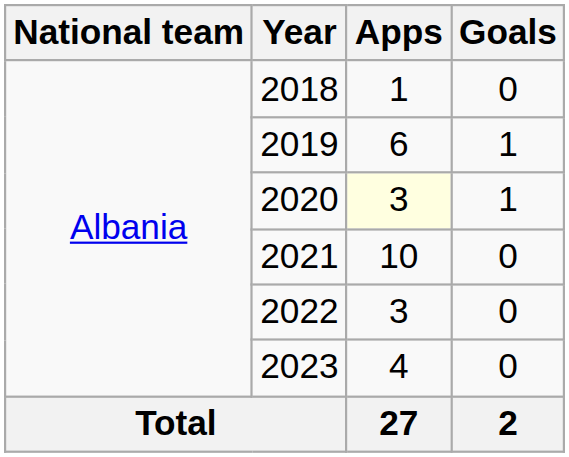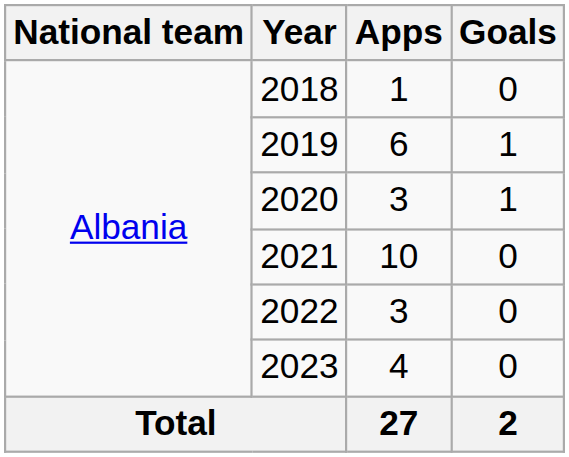2020 | Apps: lightyellow background -> no background
